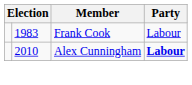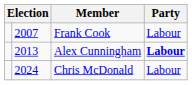Frank Cook | column 2: 1983 -> 2007
Alex Cunningham | column 2: 2010 -> 2013
+ row: 2024 | Chris McDonald | Labour
